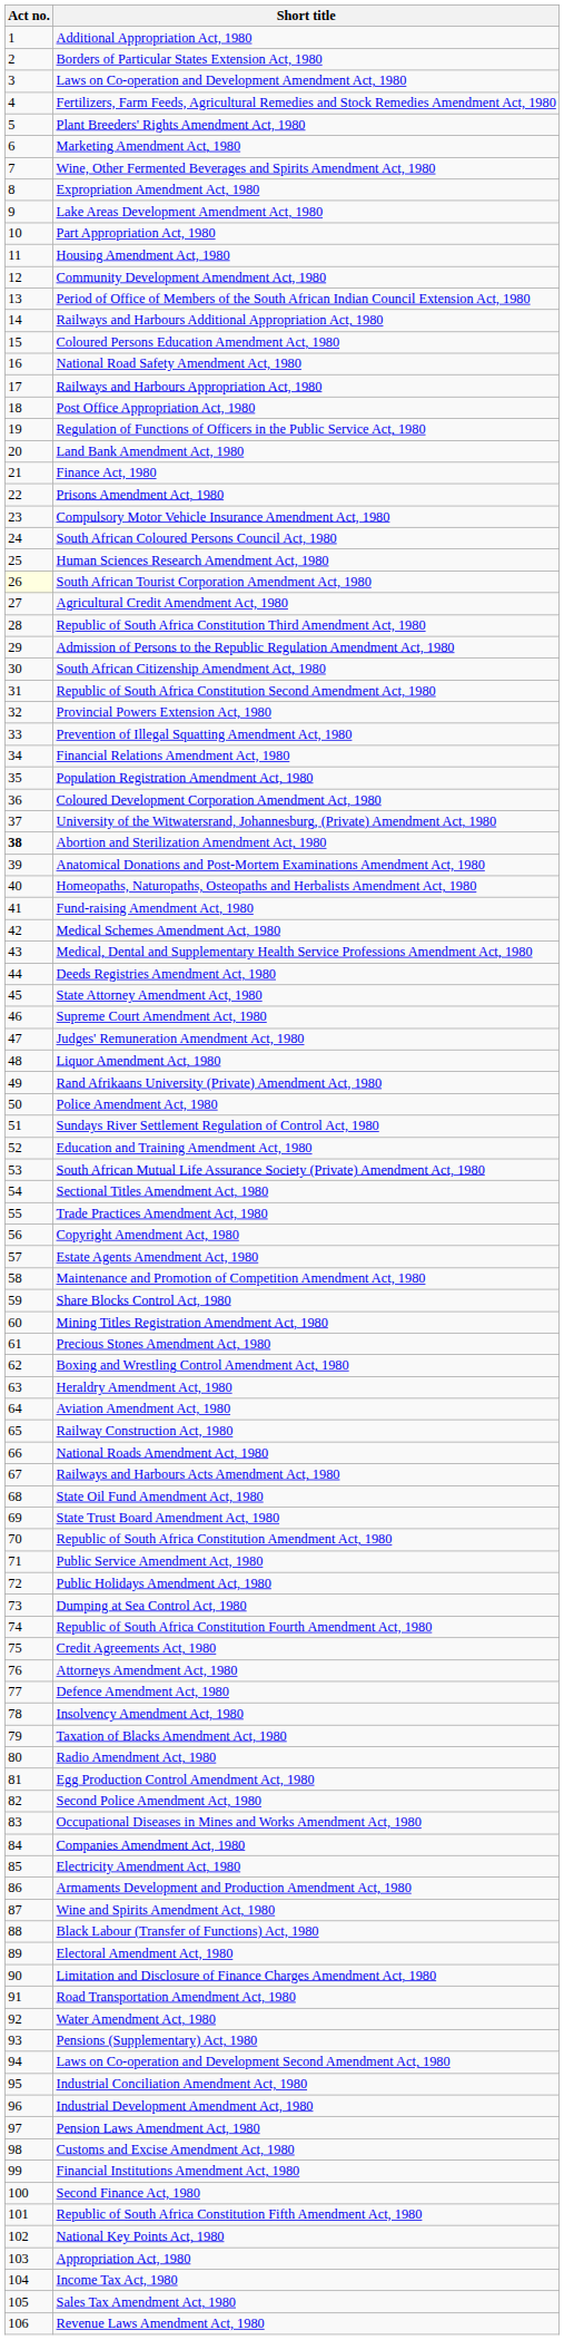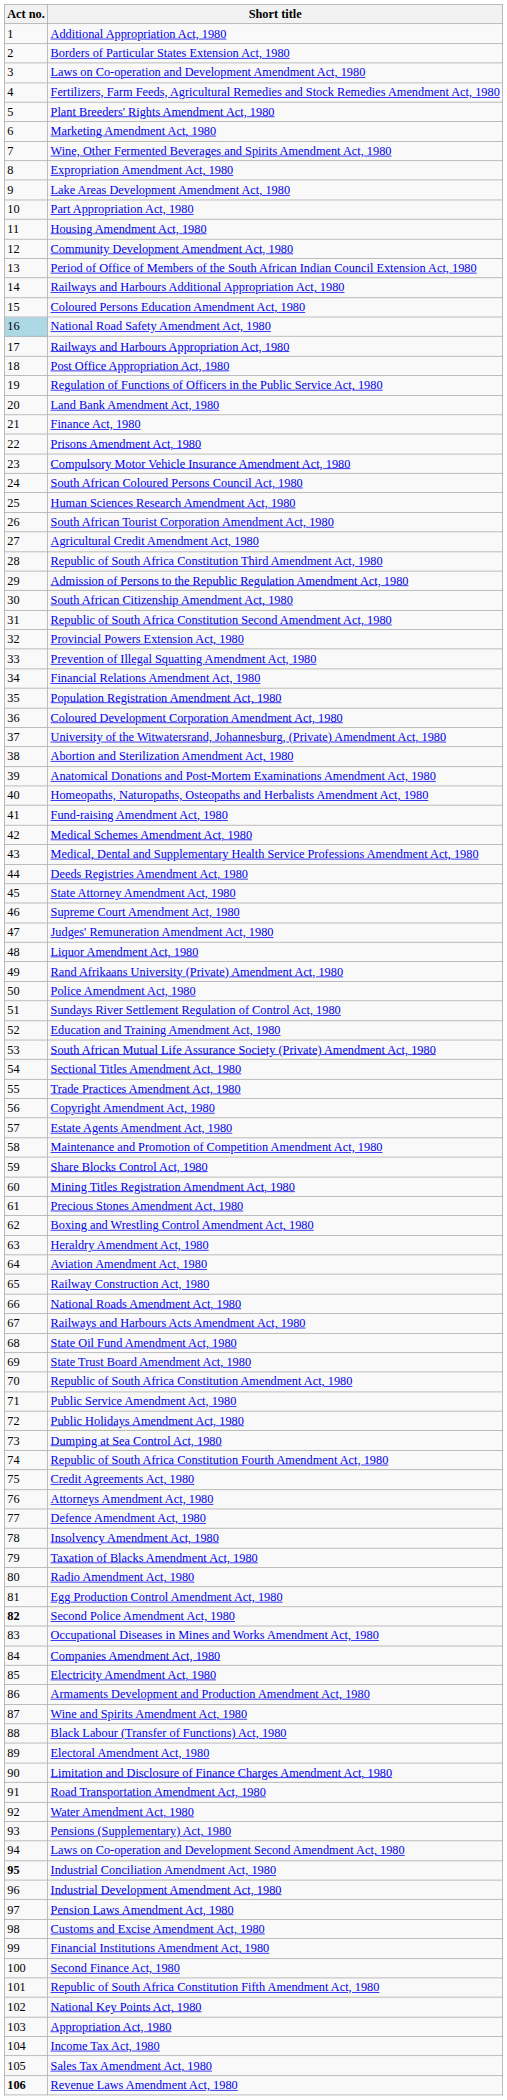National Road Safety Amendment Act, 1980 | Act no.: no background -> lightblue background
South African Tourist Corporation Amendment Act, 1980 | Act no.: lightyellow background -> no background
Abortion and Sterilization Amendment Act, 1980 | Act no.: bold -> normal
Second Police Amendment Act, 1980 | Act no.: normal -> bold
Industrial Conciliation Amendment Act, 1980 | Act no.: normal -> bold
Revenue Laws Amendment Act, 1980 | Act no.: normal -> bold
